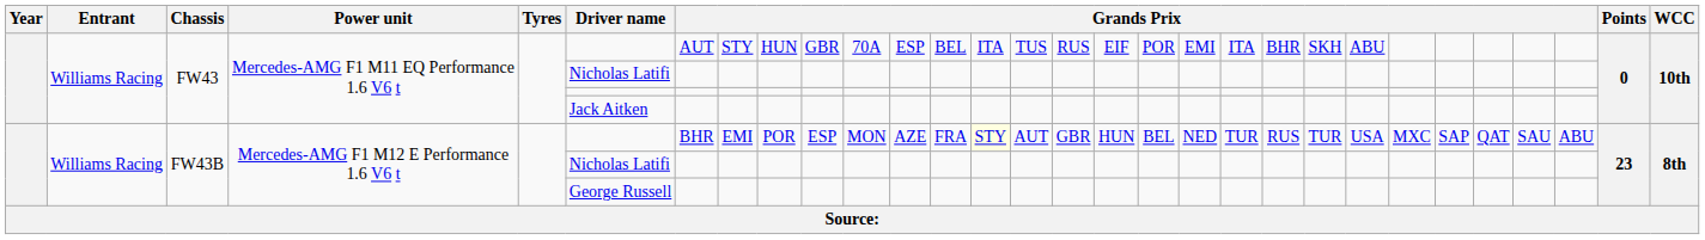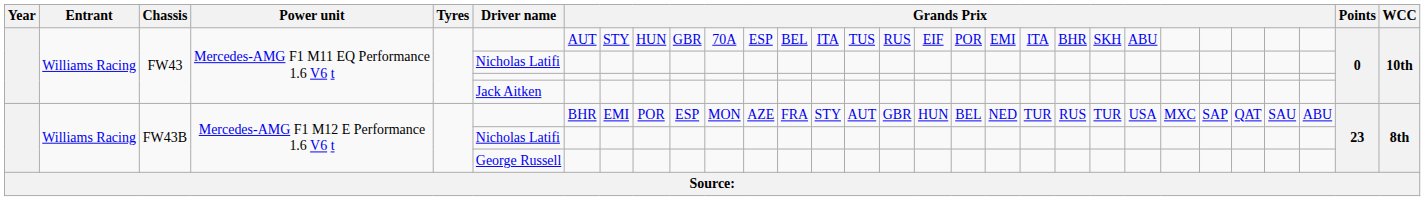row 6 | column 14: lightyellow background -> no background
